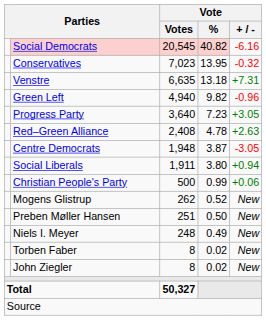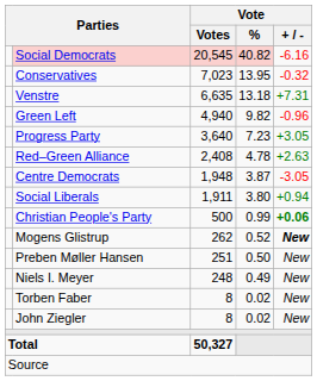Christian People's Party | Vote / + / -: normal -> bold
Mogens Glistrup | Vote / + / -: normal -> bold
